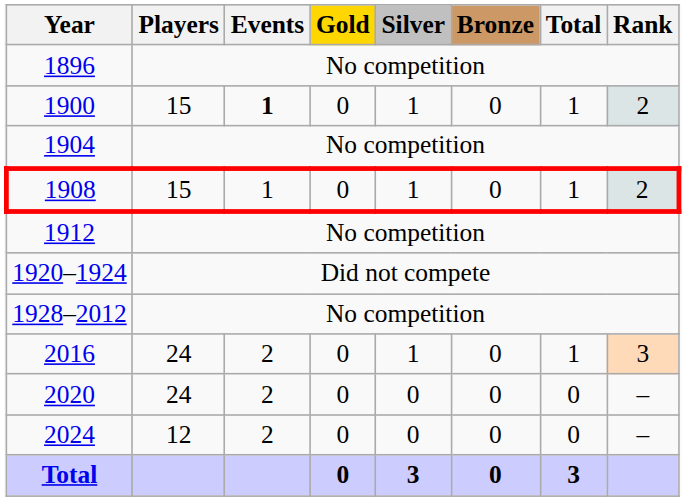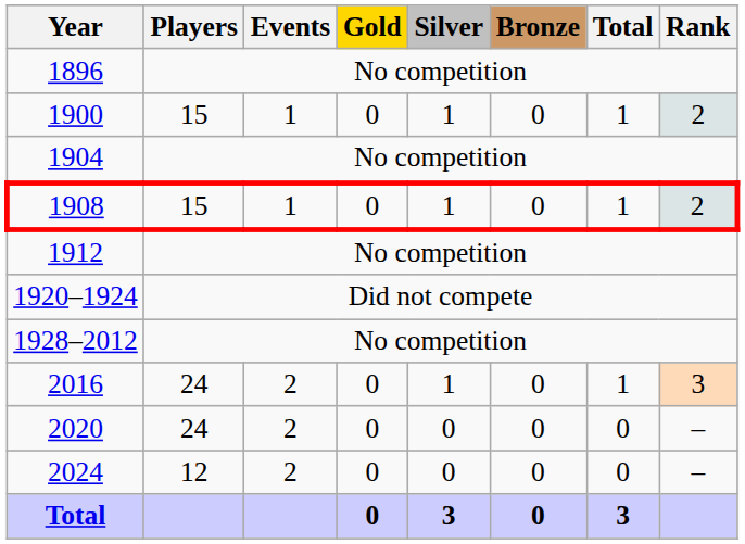1900 | Events: bold -> normal
